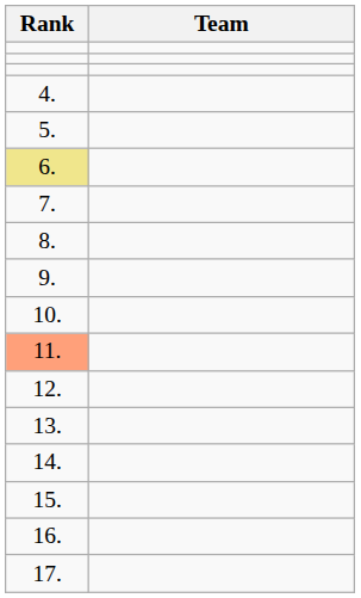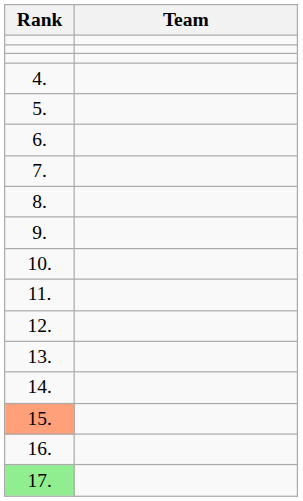row 7 | Rank: khaki background -> no background
row 12 | Rank: lightsalmon background -> no background
row 16 | Rank: no background -> lightsalmon background
row 18 | Rank: no background -> lightgreen background
